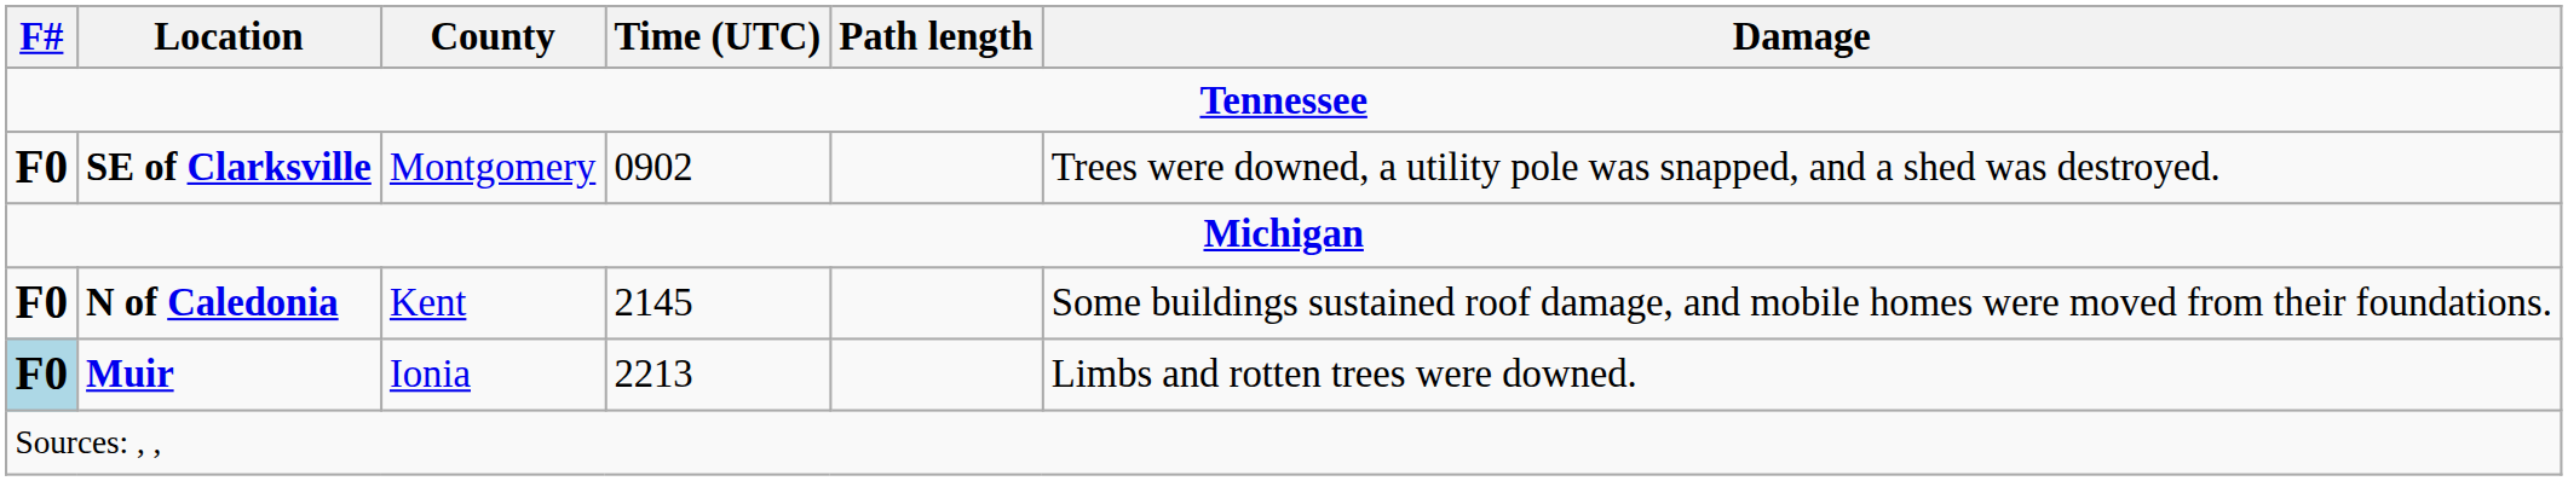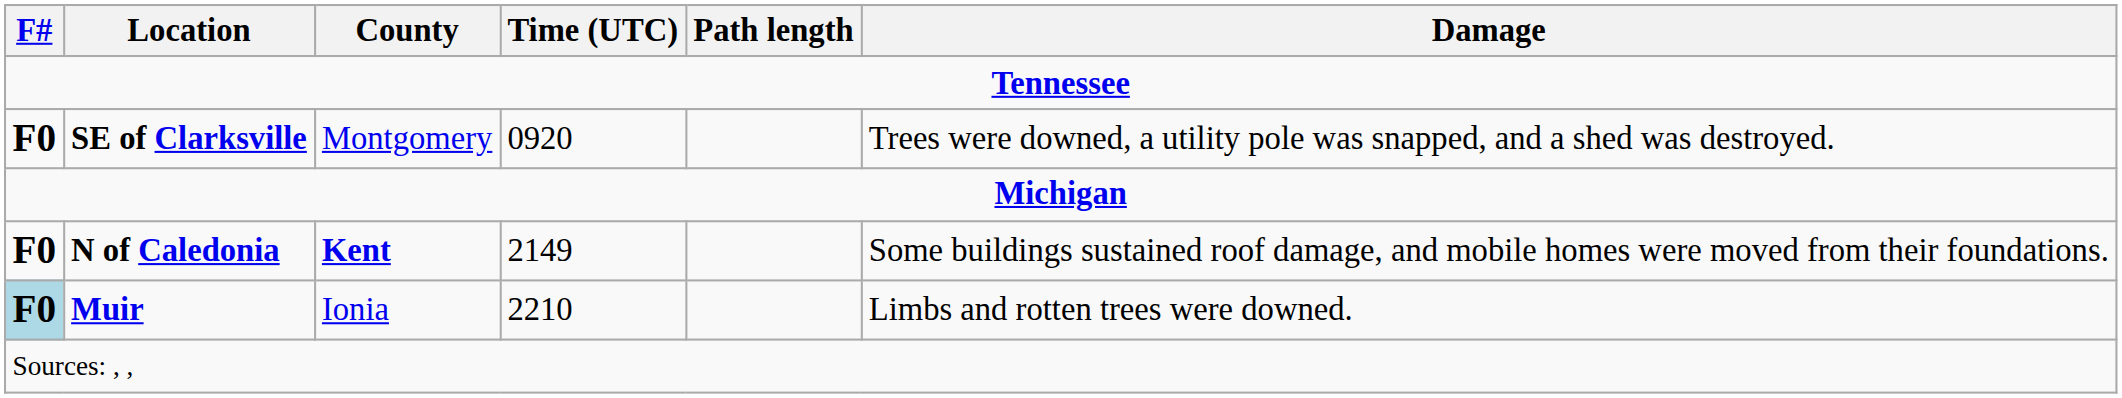SE of Clarksville | Time (UTC): 0902 -> 0920
N of Caledonia | County: normal -> bold
N of Caledonia | Time (UTC): 2145 -> 2149
Muir | Time (UTC): 2213 -> 2210
